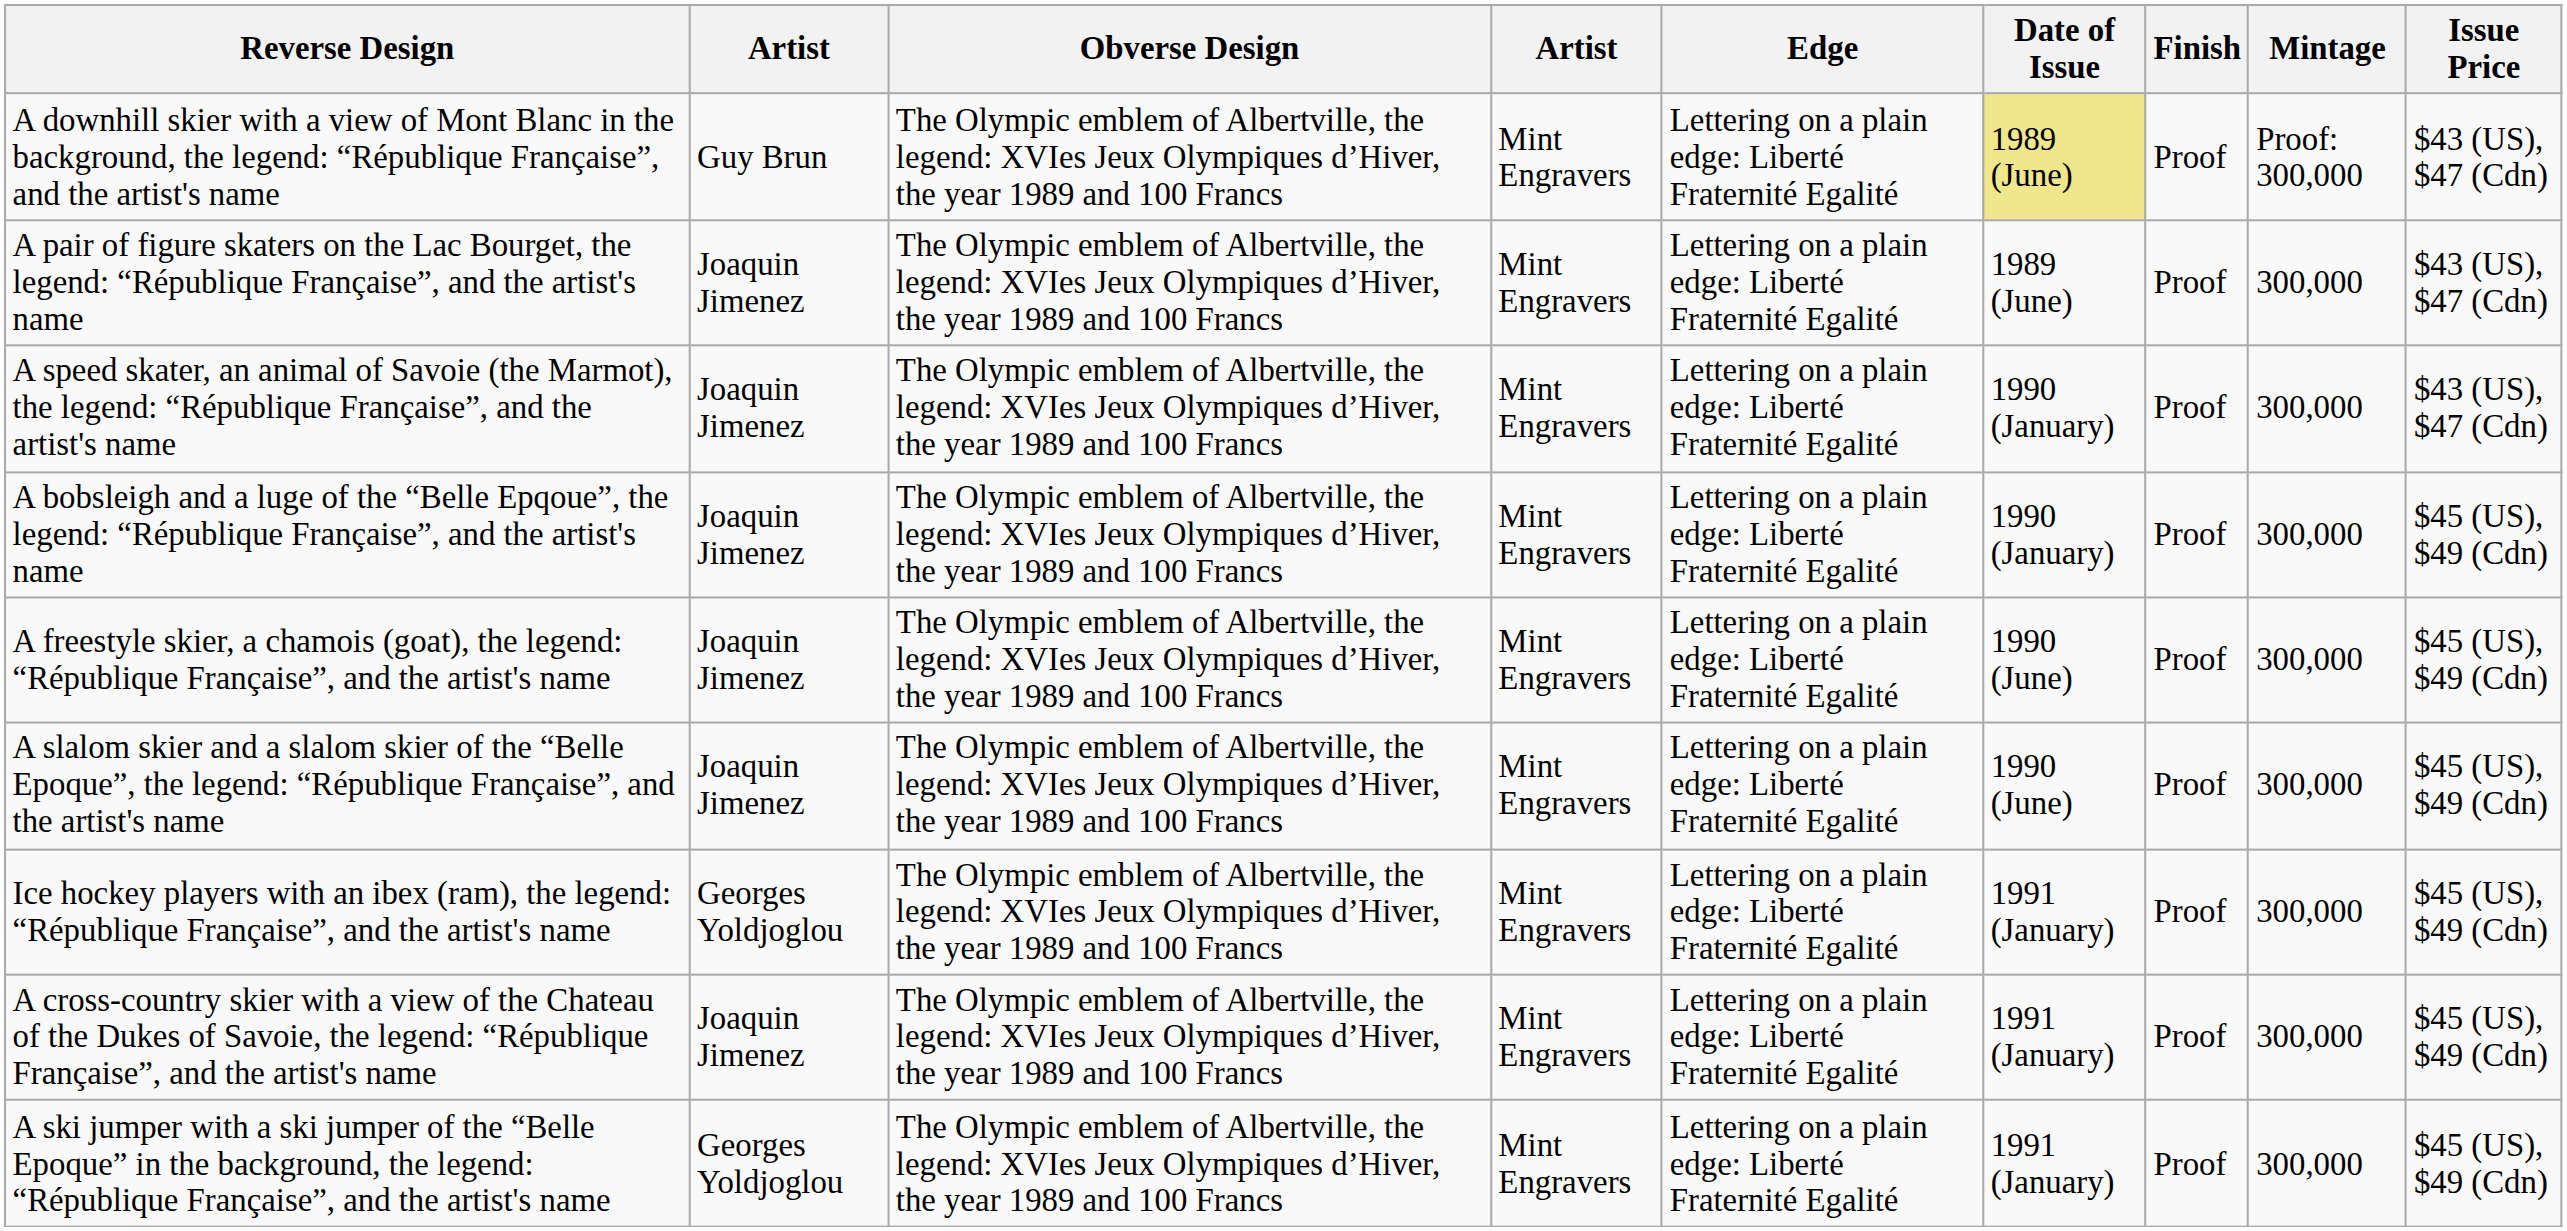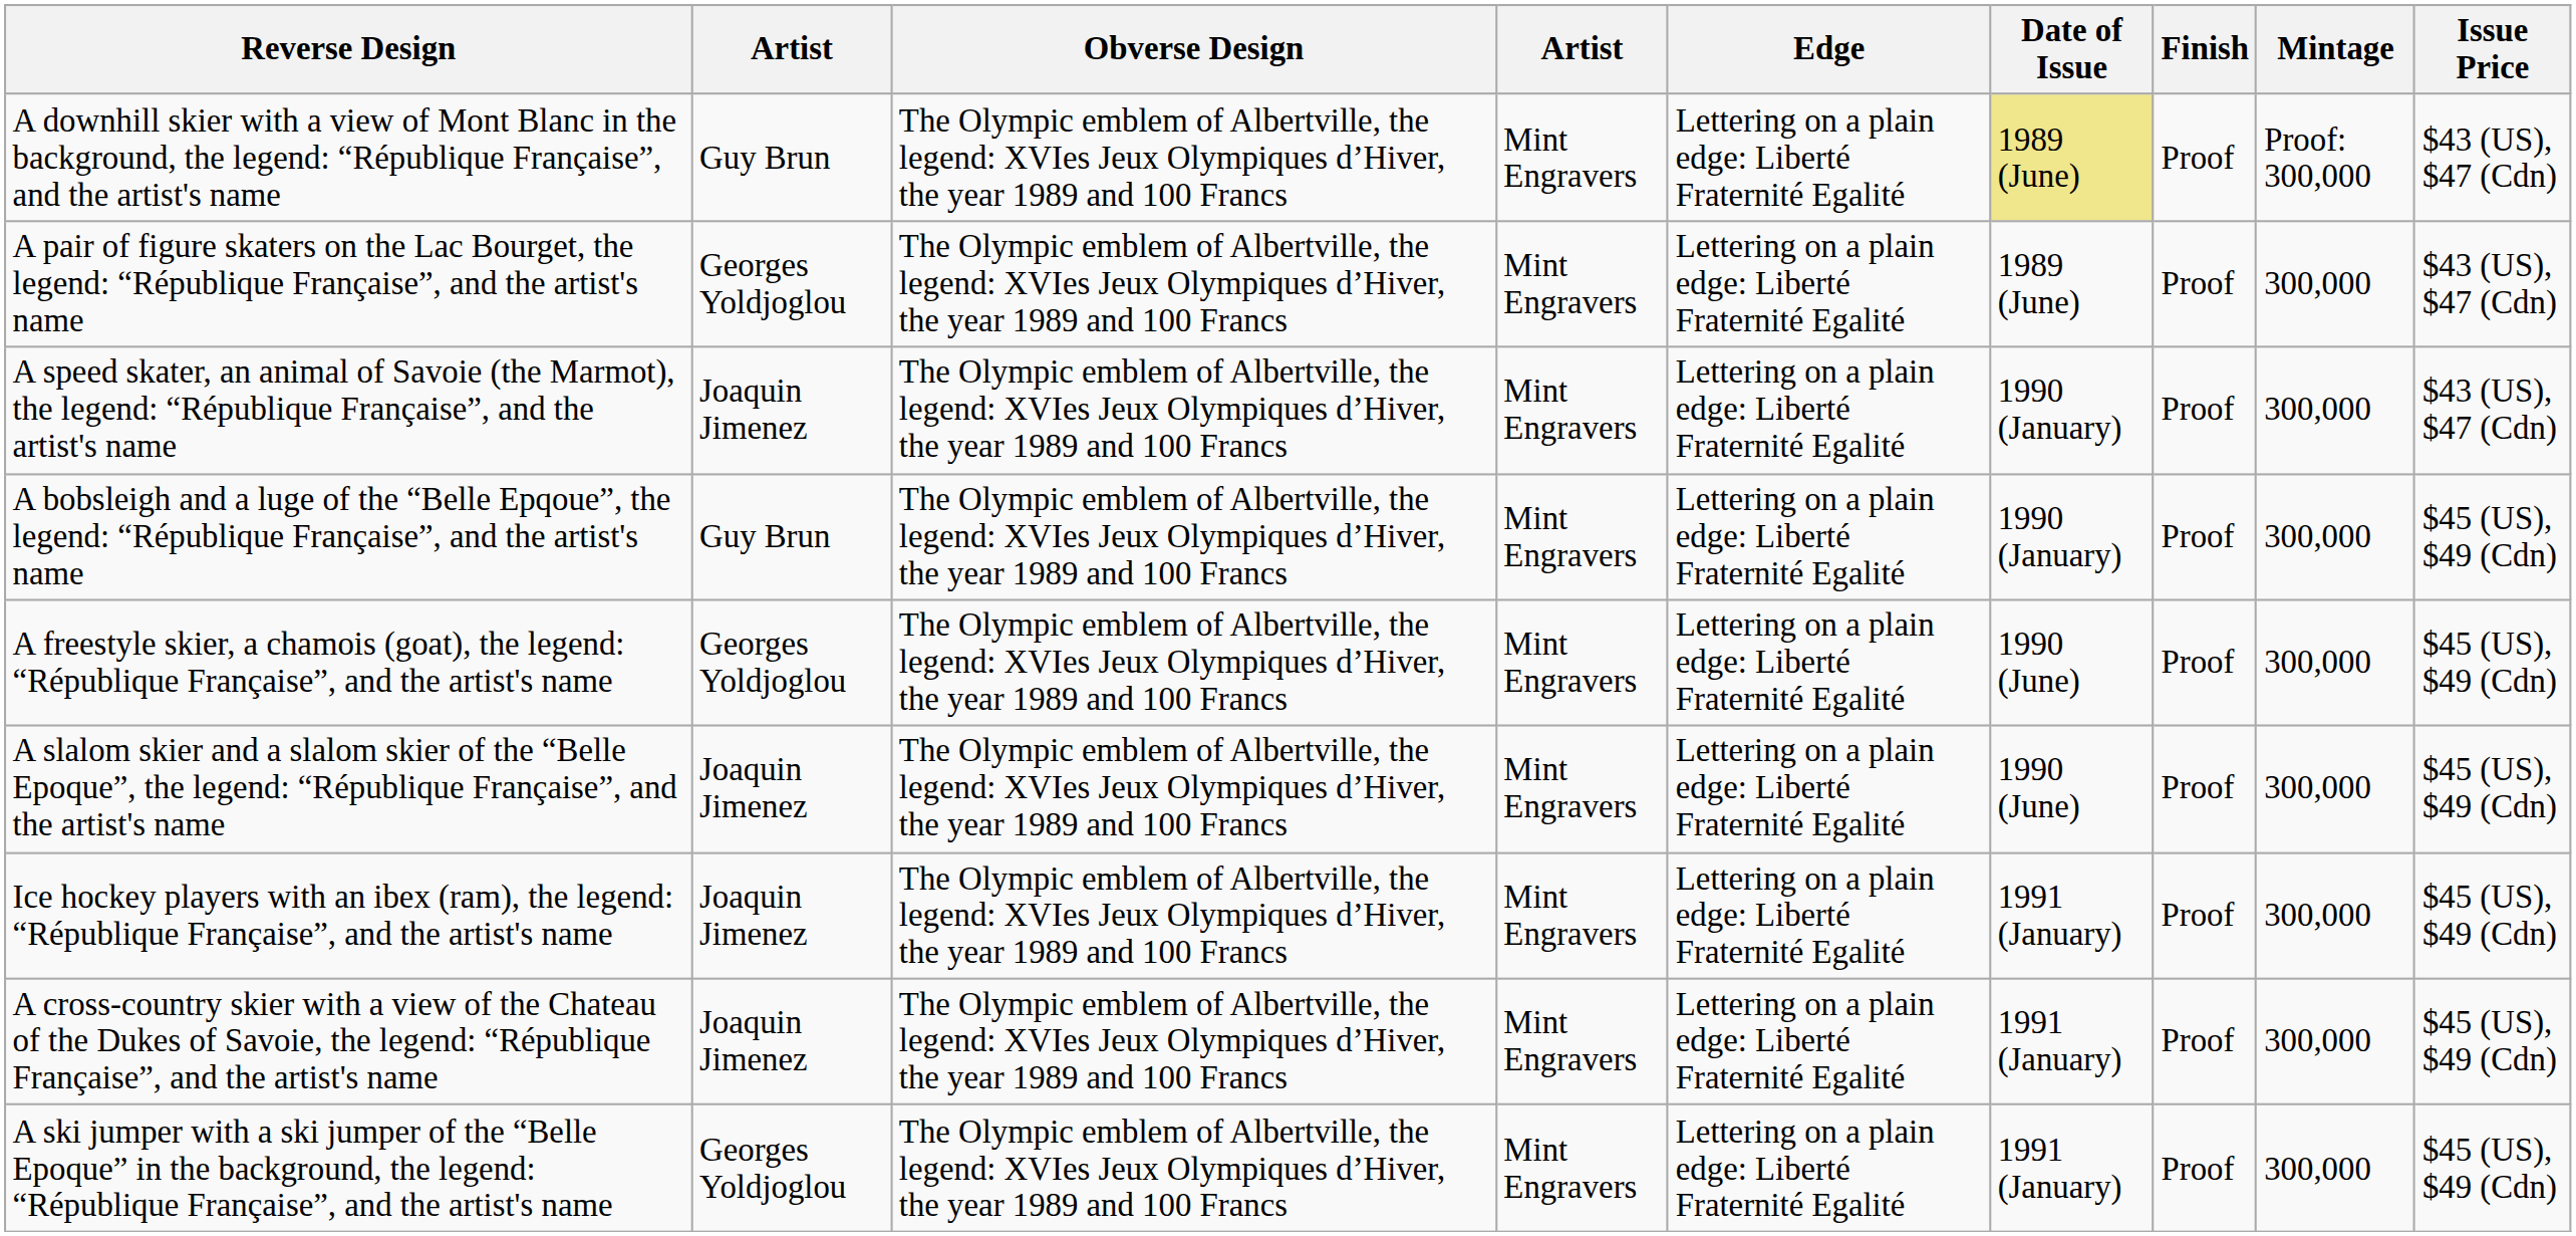row 3 | column 2: Joaquin Jimenez -> Georges Yoldjoglou
row 5 | column 2: Joaquin Jimenez -> Guy Brun
row 6 | column 2: Joaquin Jimenez -> Georges Yoldjoglou
row 8 | column 2: Georges Yoldjoglou -> Joaquin Jimenez
